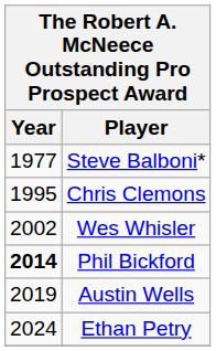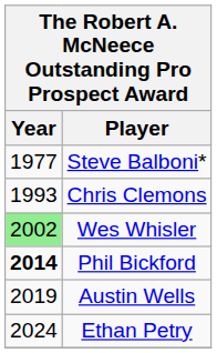Chris Clemons | Year: 1995 -> 1993
Wes Whisler | Year: no background -> lightgreen background
